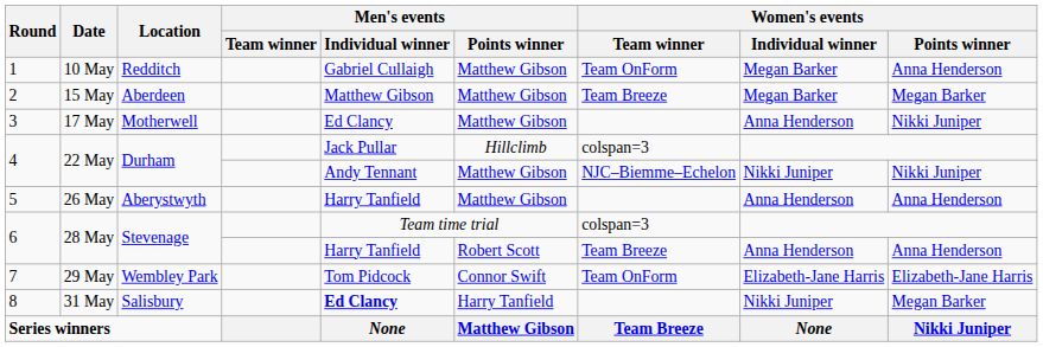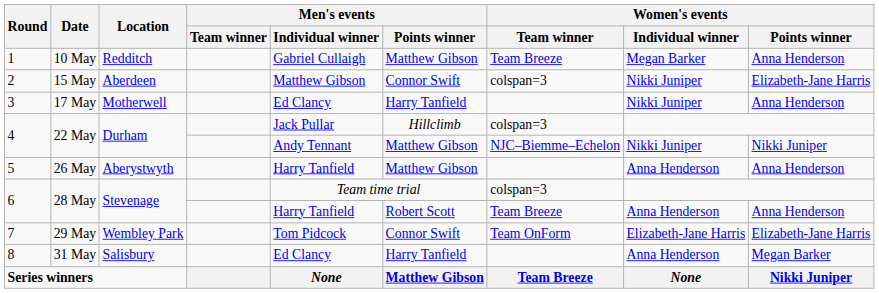1 | Women's events / Team winner: Team OnForm -> Team Breeze
2 | Men's events / Points winner: Matthew Gibson -> Connor Swift
2 | Women's events / Team winner: Team Breeze -> colspan=3
2 | Women's events / Individual winner: Megan Barker -> Nikki Juniper
2 | Women's events / Points winner: Megan Barker -> Elizabeth-Jane Harris
3 | Men's events / Points winner: Matthew Gibson -> Harry Tanfield
3 | Women's events / Individual winner: Anna Henderson -> Nikki Juniper
3 | Women's events / Points winner: Nikki Juniper -> Anna Henderson
8 | Men's events / Individual winner: bold -> normal
8 | Women's events / Individual winner: Nikki Juniper -> Anna Henderson
